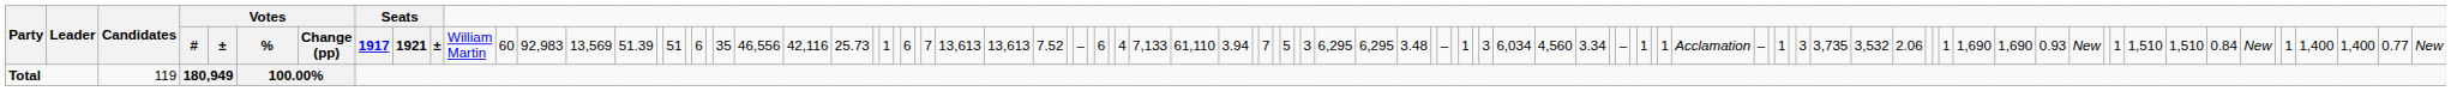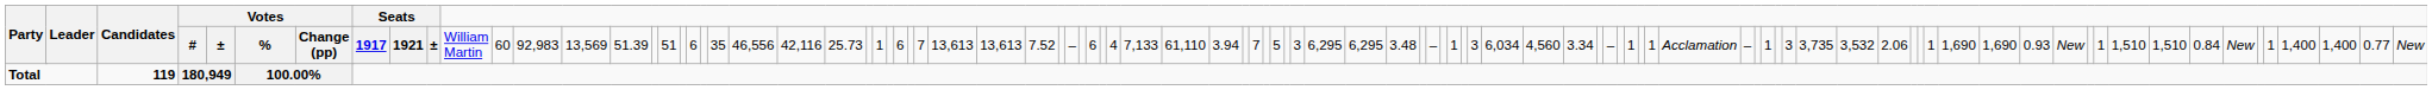row 3 | Candidates: normal -> bold
